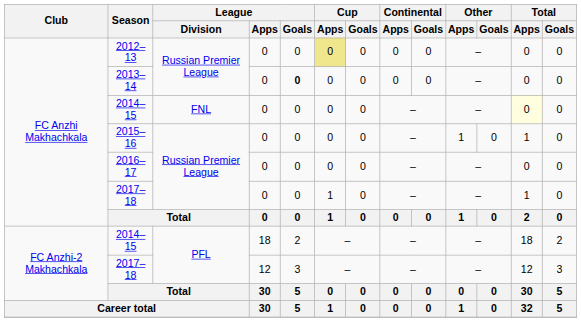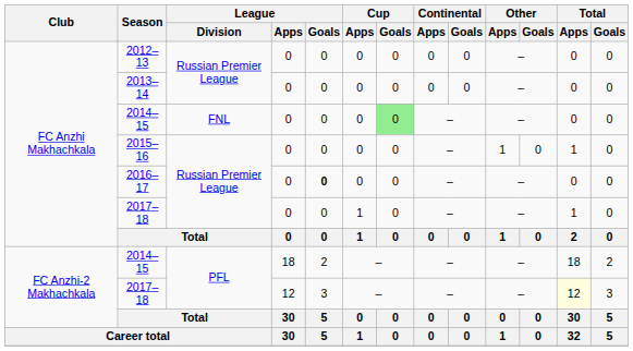2012–13 | Cup / Apps: khaki background -> no background
2013–14 | League / Goals: bold -> normal
2014–15 / FNL | Cup / Goals: no background -> lightgreen background
2014–15 / FNL | Total / Apps: lightyellow background -> no background
2016–17 | League / Goals: normal -> bold
2017–18 / PFL | Total / Apps: no background -> lightyellow background
